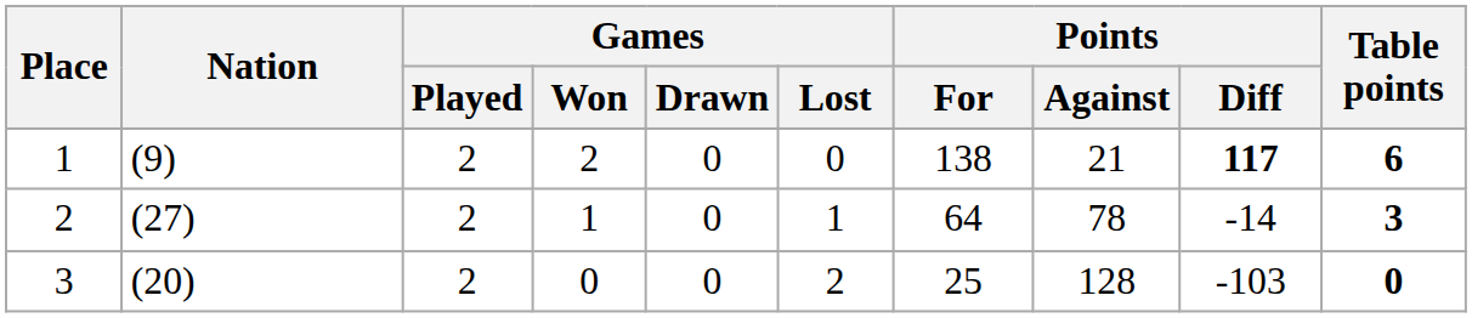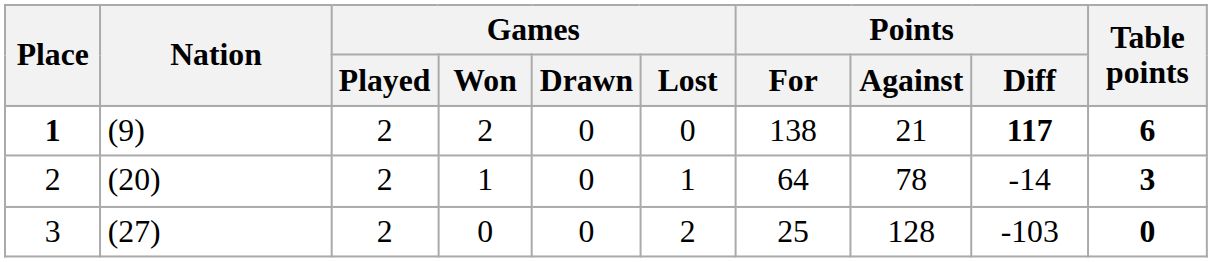row 3 | Place: normal -> bold
row 4 | Nation: (27) -> (20)
row 5 | Nation: (20) -> (27)
